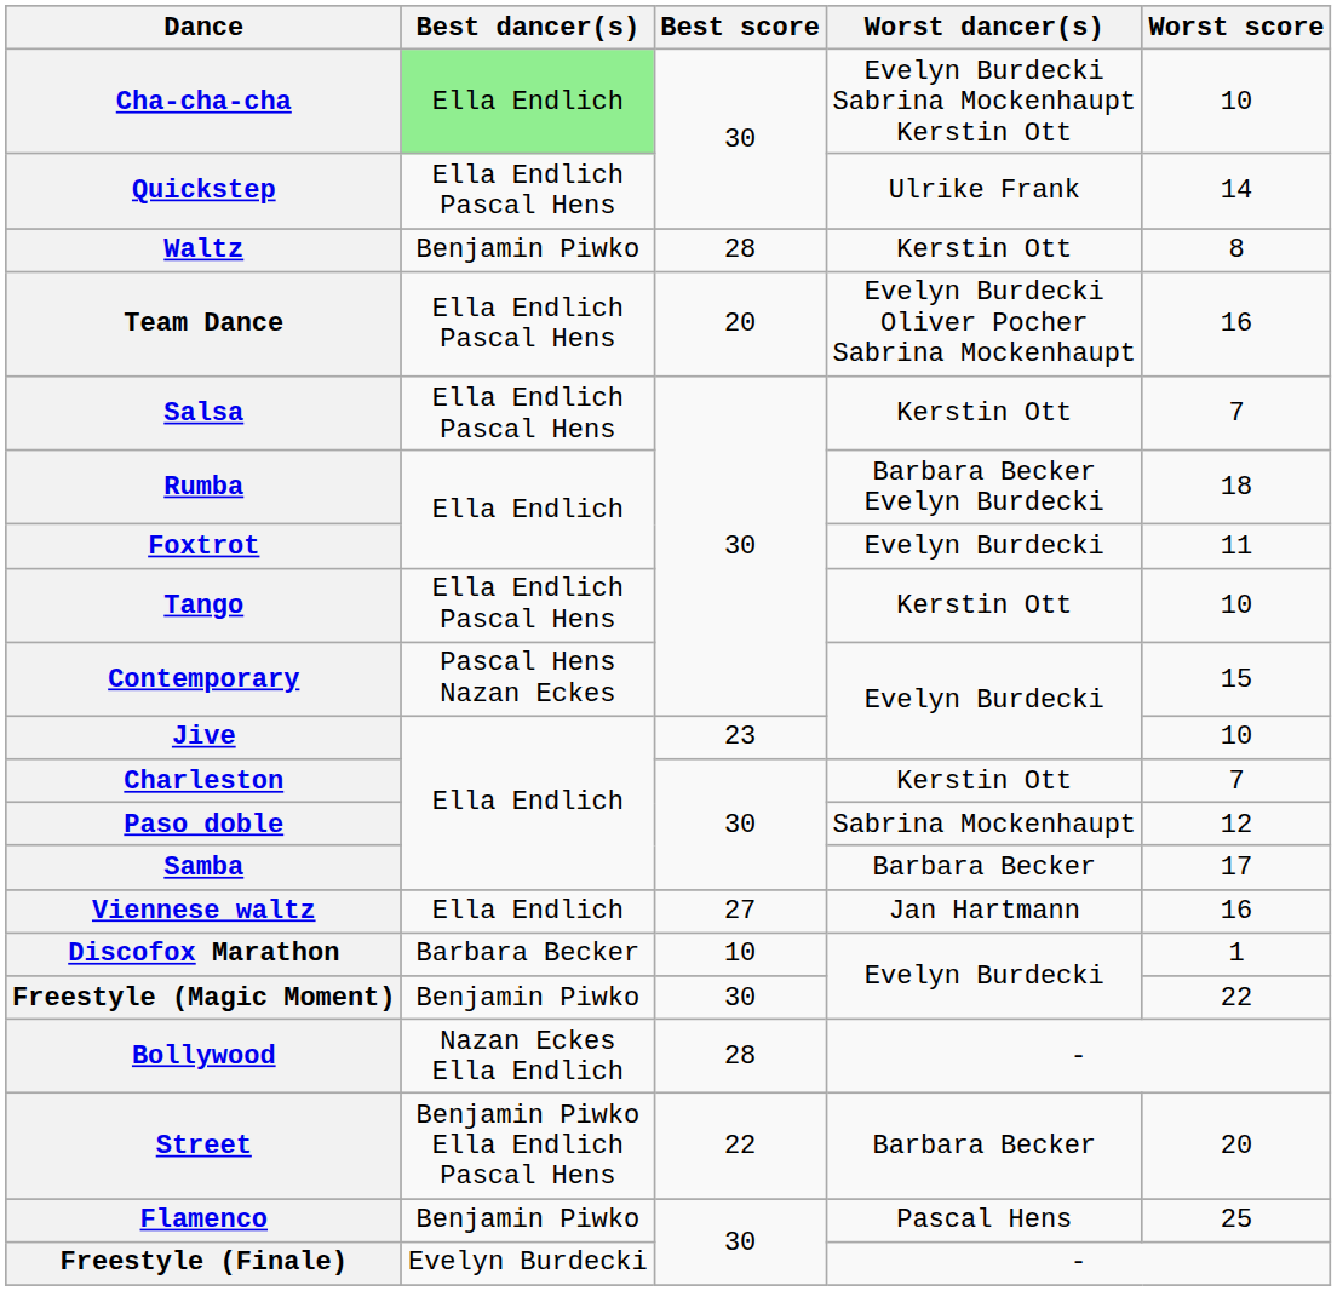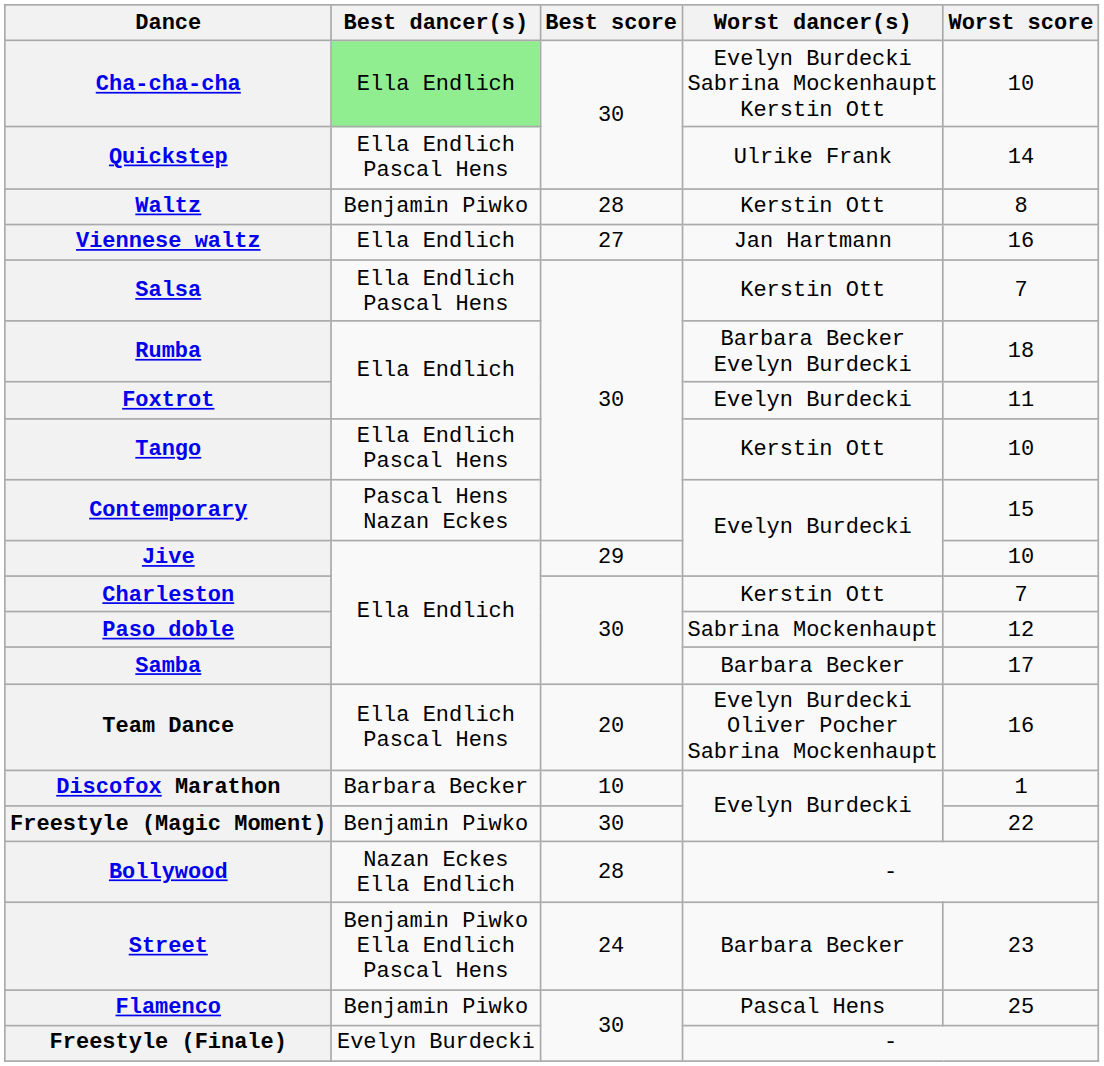rows swapped: Viennese waltz <-> Team Dance
Jive | Best score: 23 -> 29
Street | Best score: 22 -> 24
Street | Worst score: 20 -> 23
